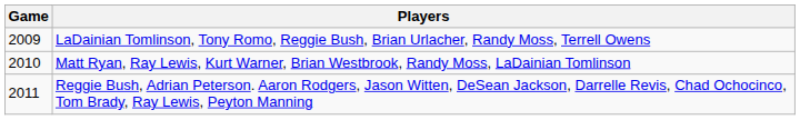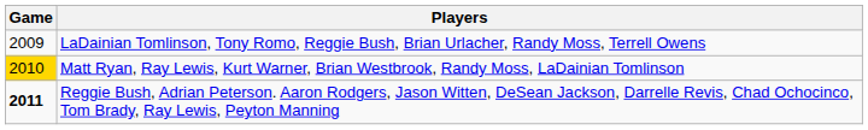row 3 | Game: no background -> gold background
row 4 | Game: normal -> bold
